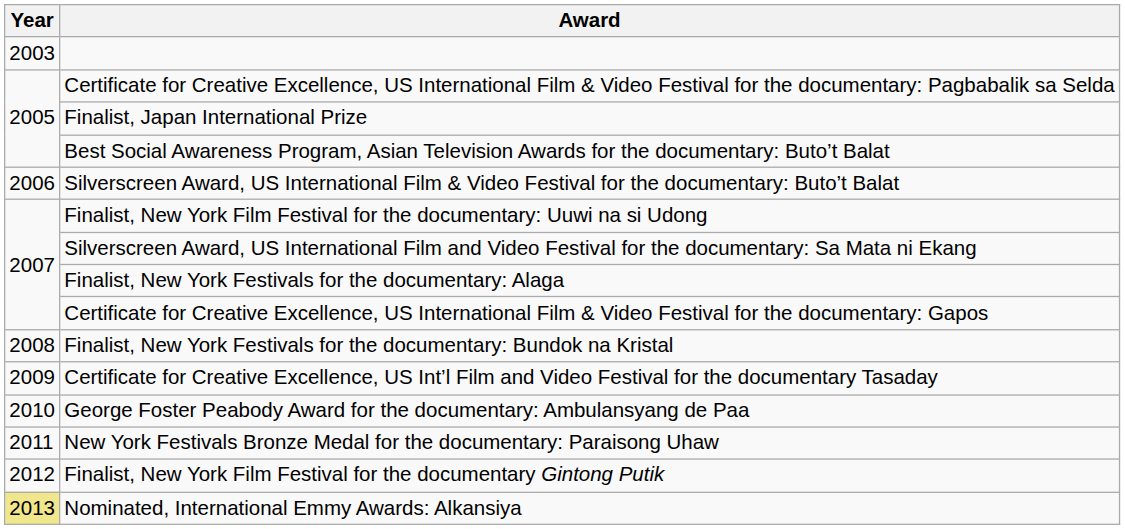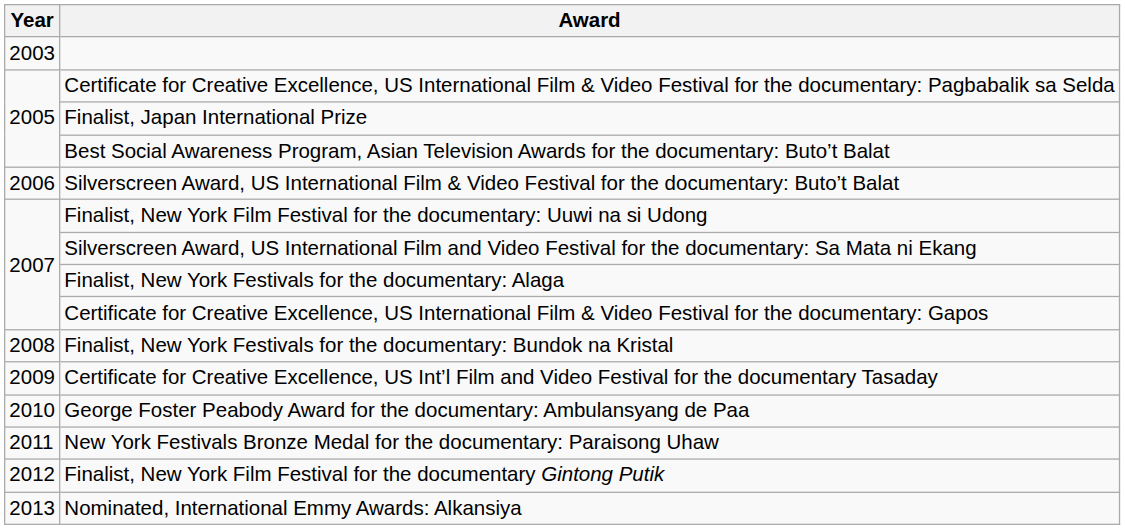Nominated, International Emmy Awards: Alkansiya | Year: khaki background -> no background
